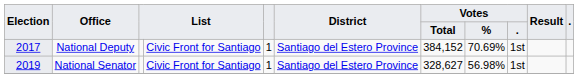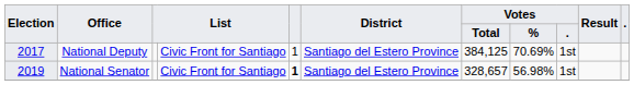National Deputy | Votes / Total: 384,152 -> 384,125
National Senator | column 5: normal -> bold
National Senator | Votes / Total: 328,627 -> 328,657
